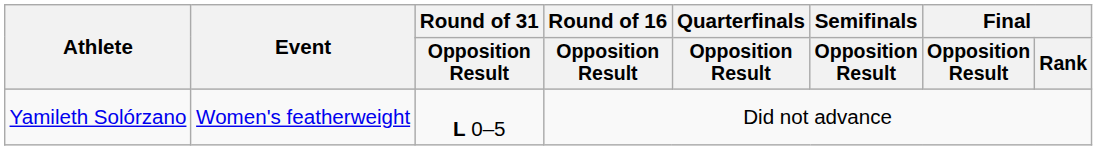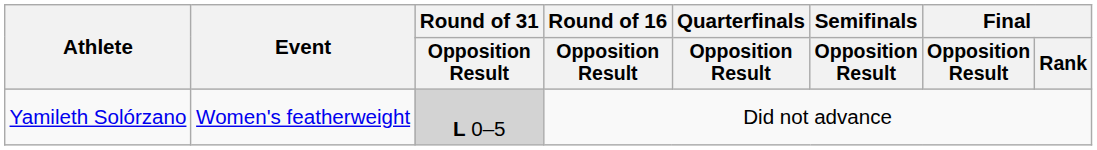Yamileth Solórzano | Round of 31 / Opposition Result: no background -> lightgrey background
